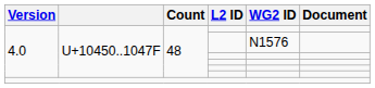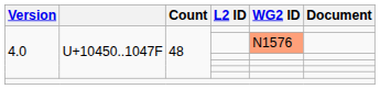row 3 | WG2 ID: no background -> lightsalmon background
